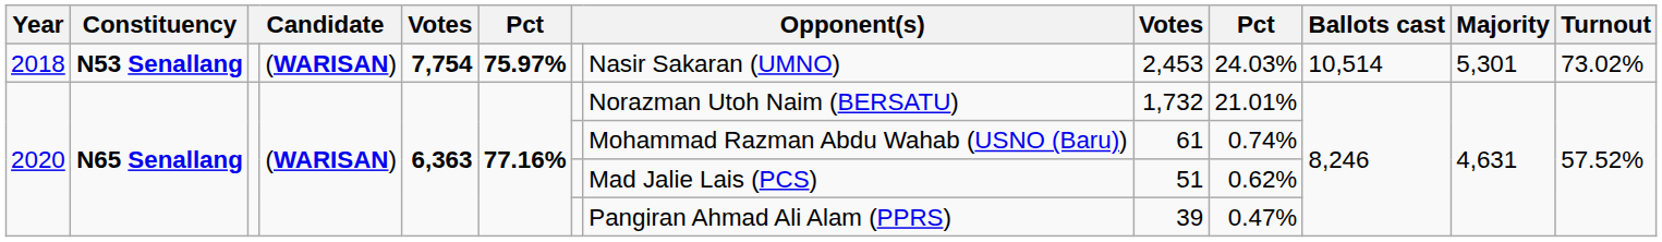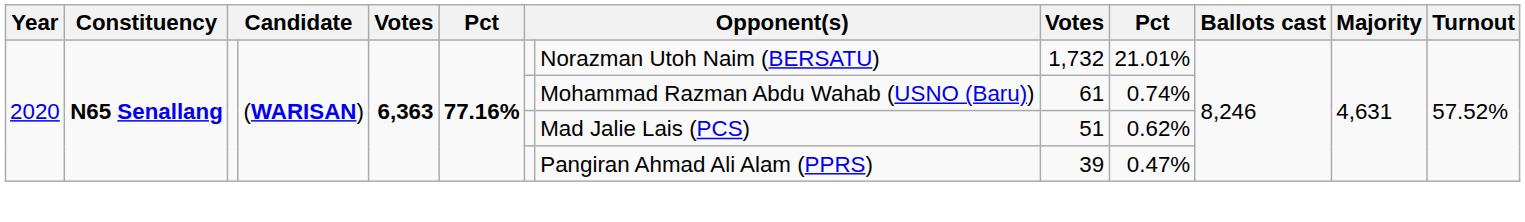- row: 2018 | N53 Senallang | (WARISAN) | 7,754 | 75.97% | Nasir Sakaran (UMNO) | 2,453 | 24.03% | 10,514 | 5,301 | 73.02%
